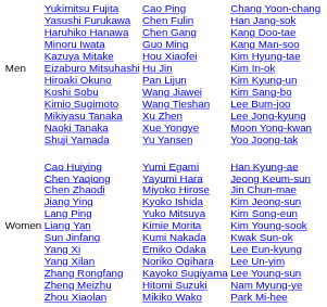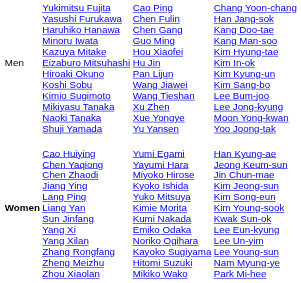Women | column 1: normal -> bold
